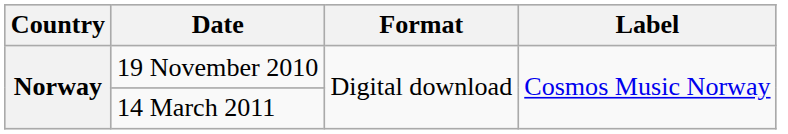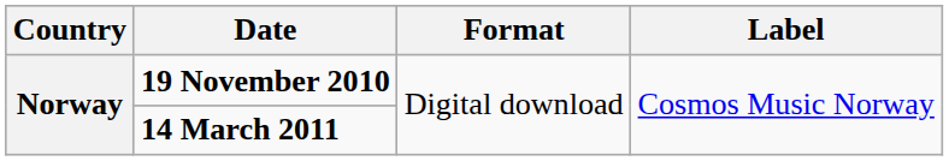19 November 2010 | Date: normal -> bold
14 March 2011 | Date: normal -> bold
